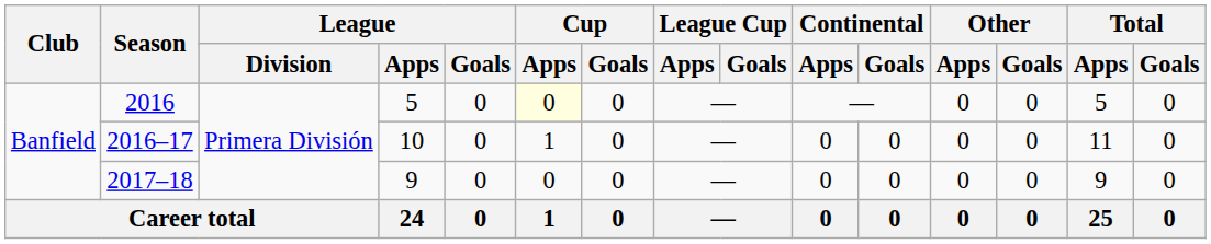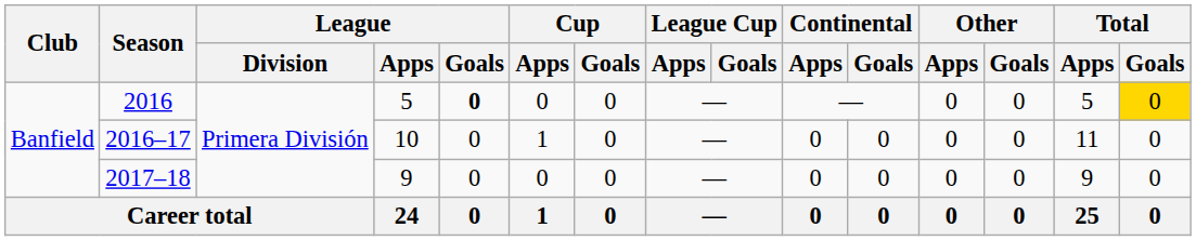2016 | League / Goals: normal -> bold
2016 | Cup / Apps: lightyellow background -> no background
2016 | Total / Goals: no background -> gold background
